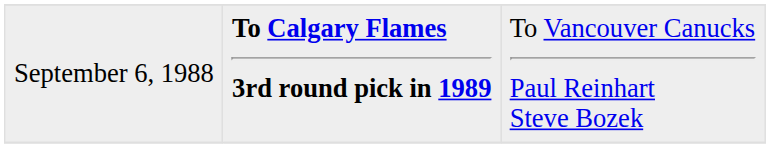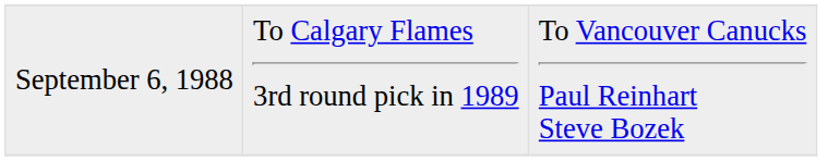September 6, 1988 | column 2: bold -> normal
